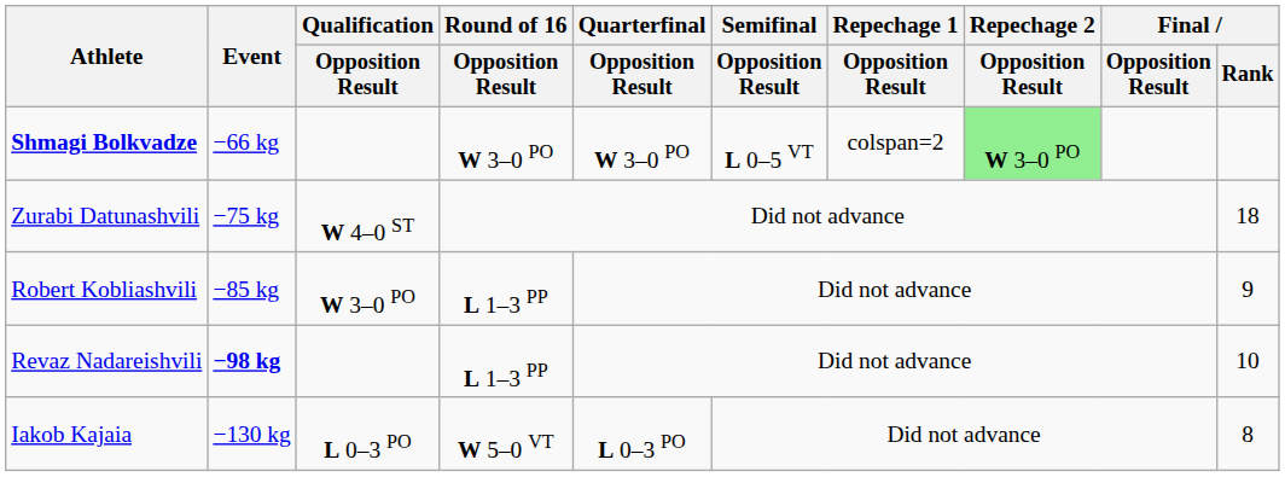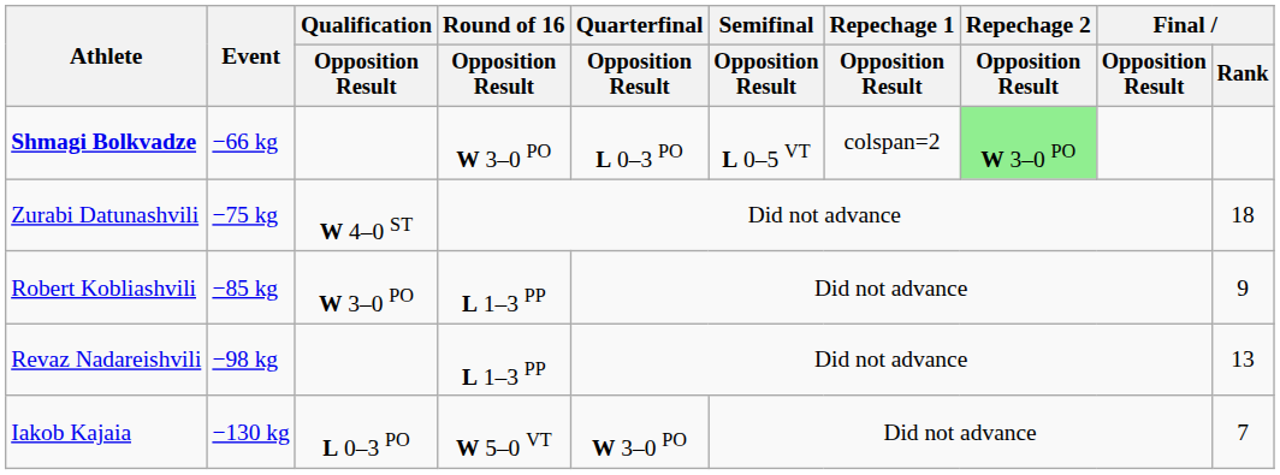Shmagi Bolkvadze | Quarterfinal / Opposition Result: W 3–0 PO -> L 0–3 PO
Revaz Nadareishvili | Event: bold -> normal
Revaz Nadareishvili | Final / Rank: 10 -> 13
Iakob Kajaia | Quarterfinal / Opposition Result: L 0–3 PO -> W 3–0 PO
Iakob Kajaia | Final / Rank: 8 -> 7
